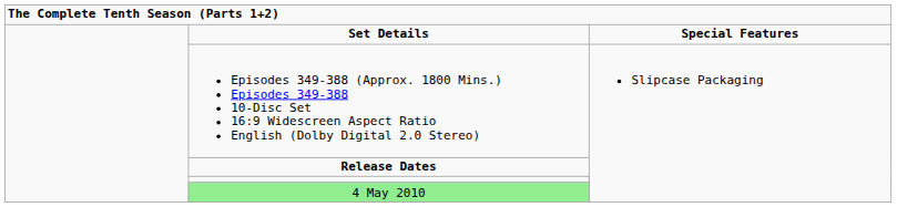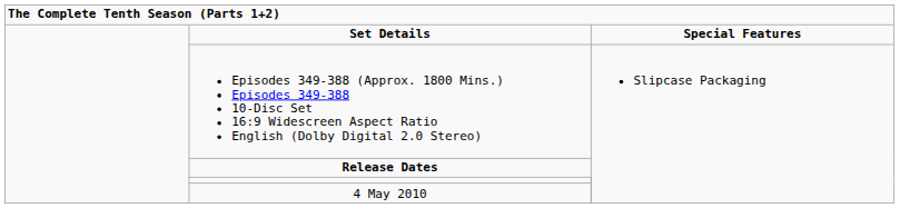4 May 2010 | column 2: lightgreen background -> no background
